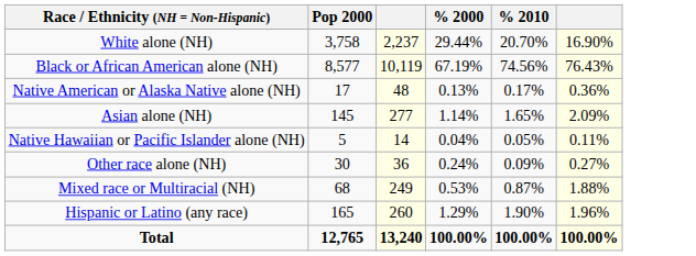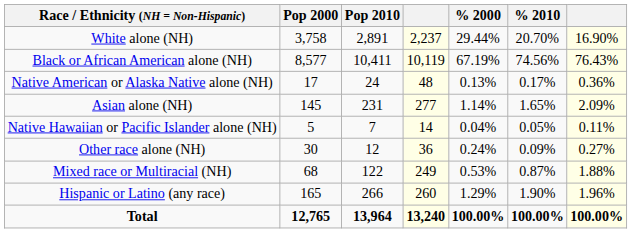+ column: Pop 2010 | 2,891 | 10,411 | 24 | 231 | 7 | 12 | 122 | 266 | 13,964
